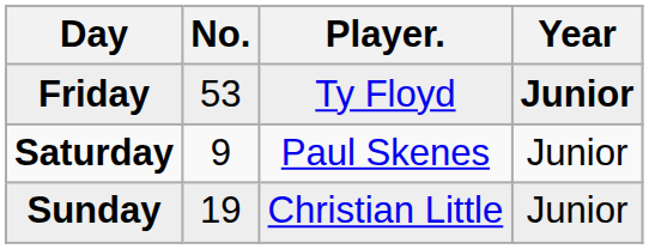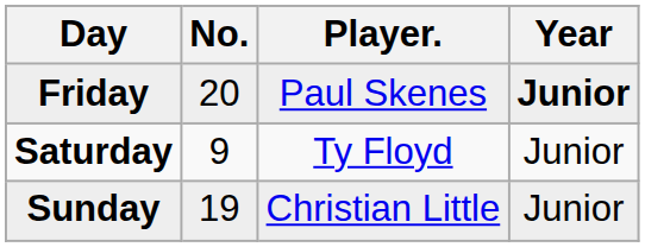Friday | No.: 53 -> 20
Friday | Player.: Ty Floyd -> Paul Skenes
Saturday | Player.: Paul Skenes -> Ty Floyd
